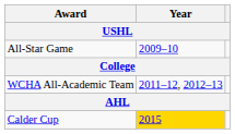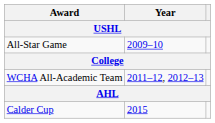Calder Cup | Year: gold background -> no background
